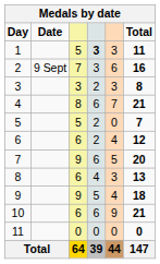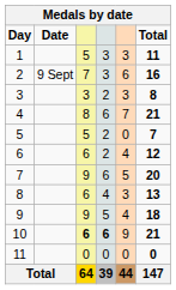1 | column 4: bold -> normal
10 | column 3: normal -> bold
10 | column 4: normal -> bold
